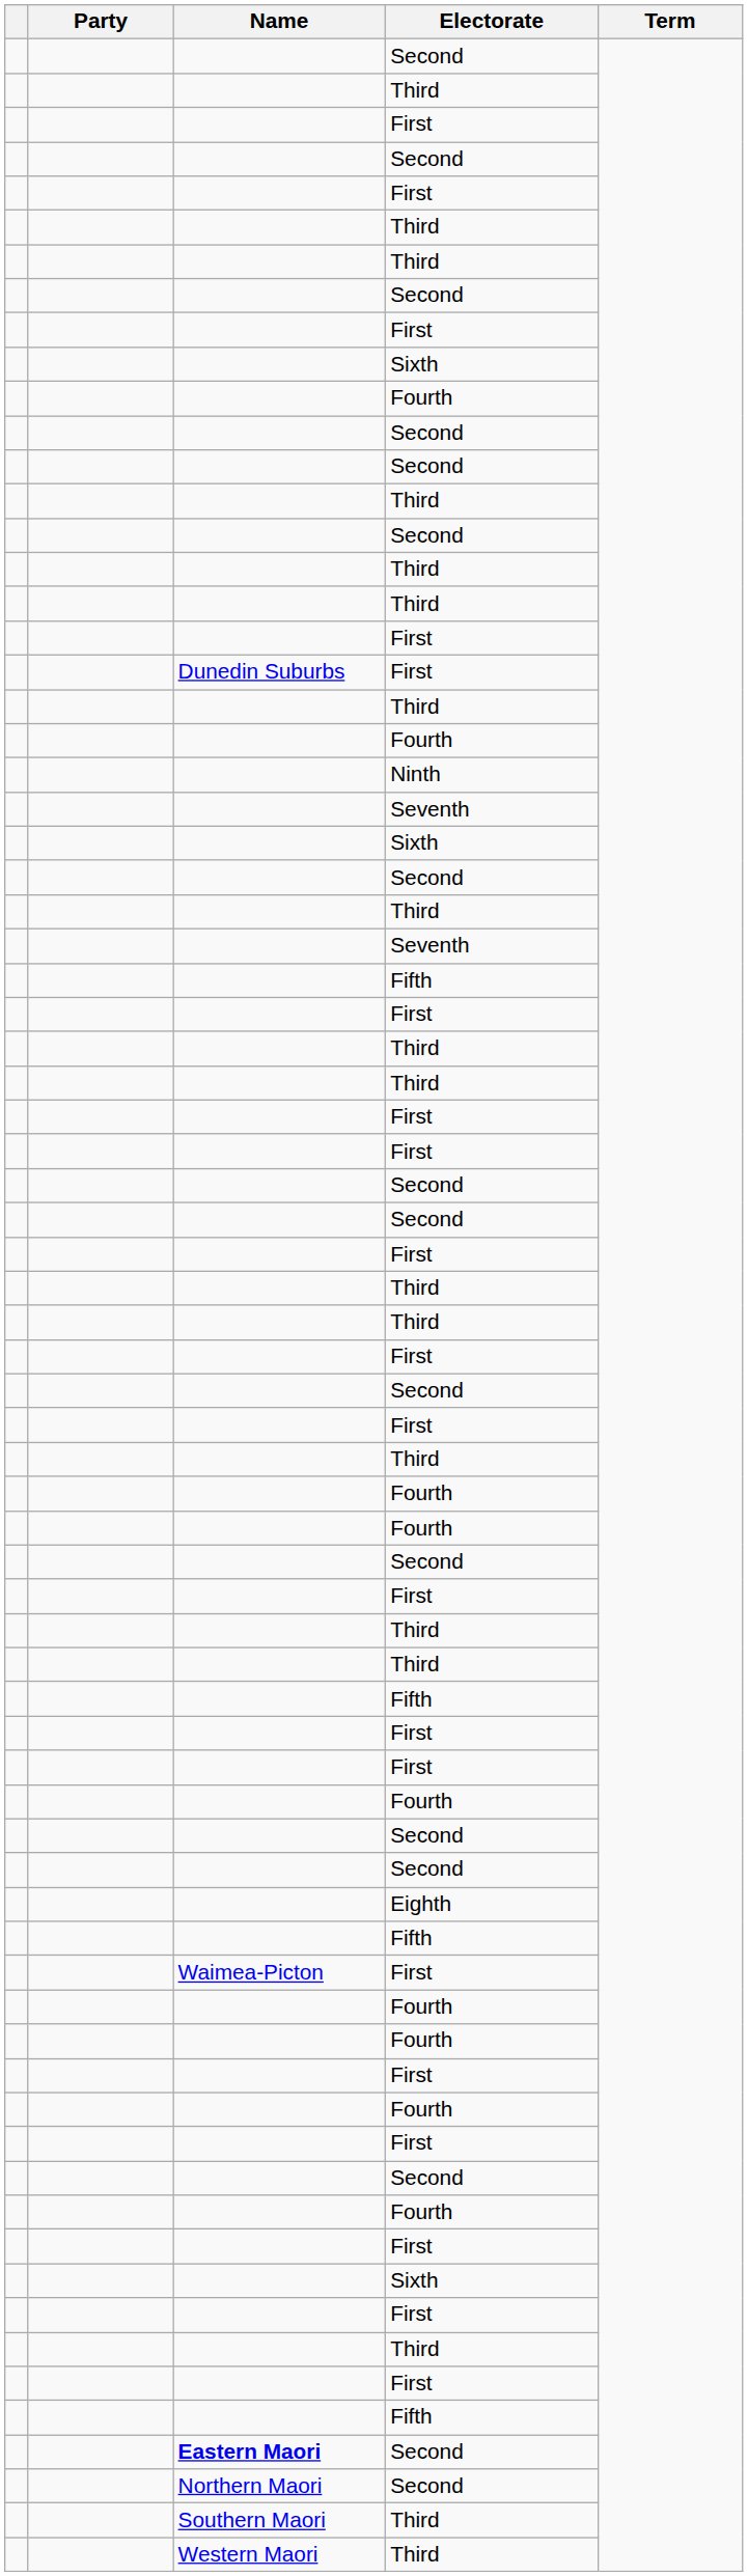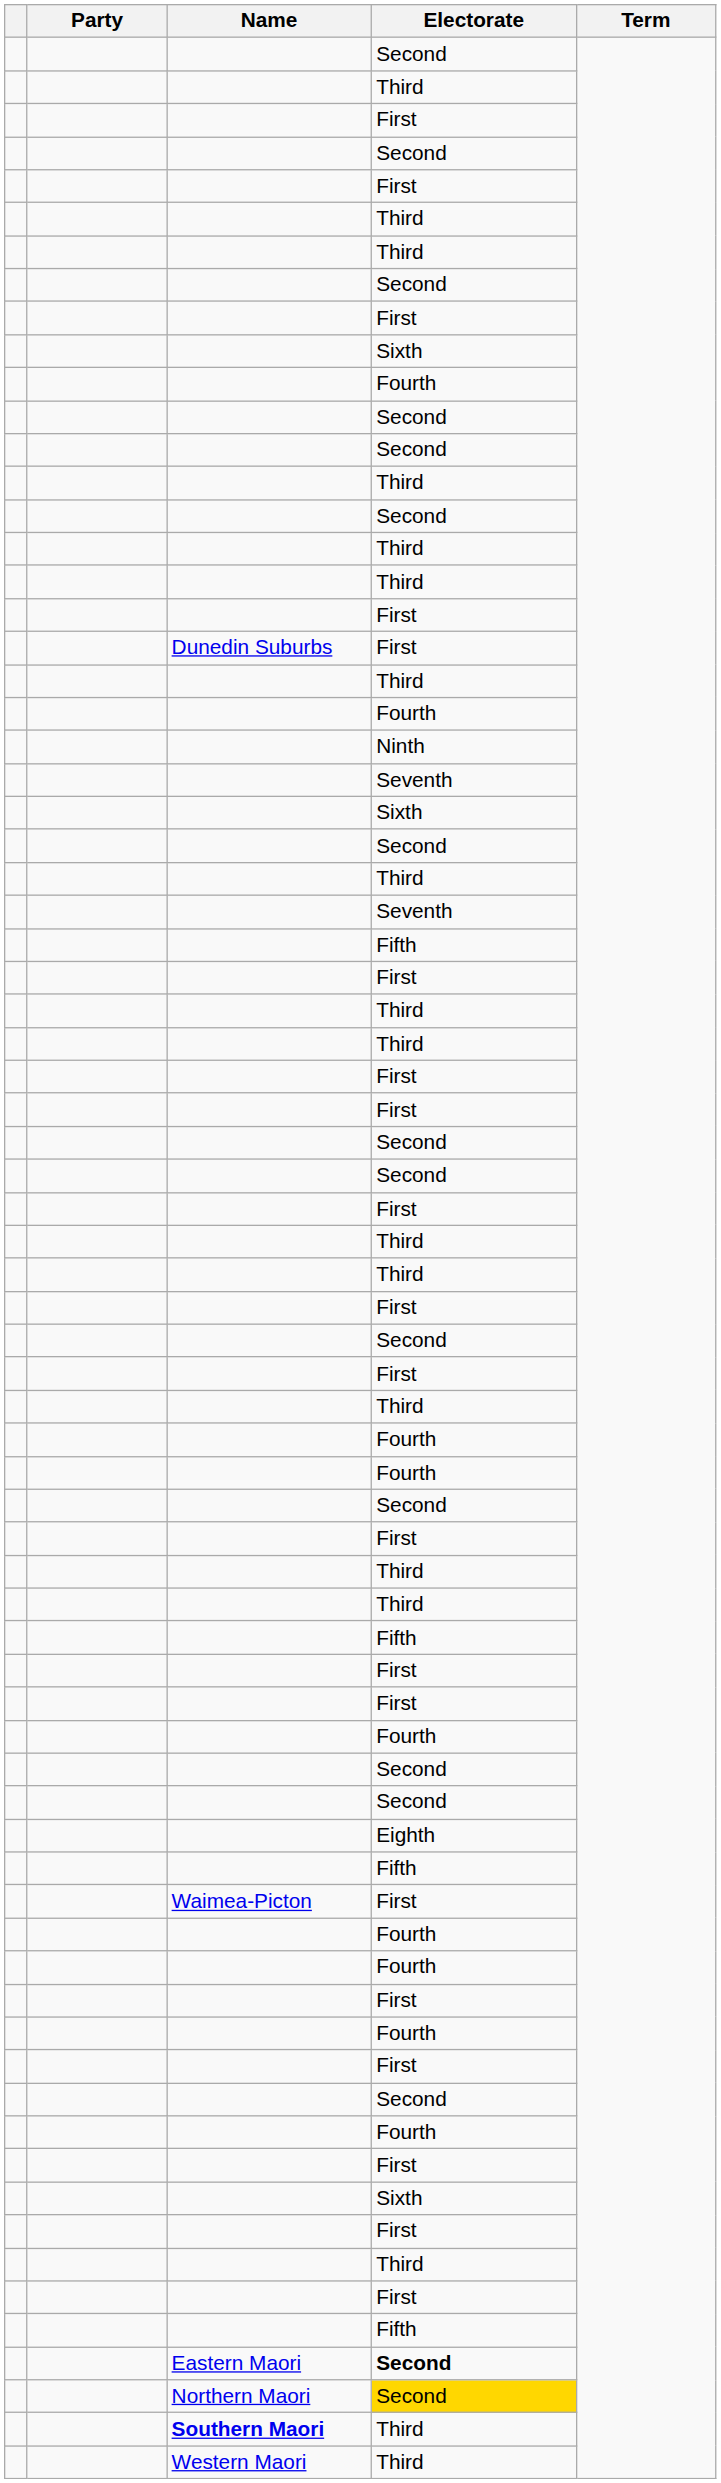Eastern Maori / Second | Name: bold -> normal
Eastern Maori / Second | Electorate: normal -> bold
Northern Maori / Second | Electorate: no background -> gold background
Southern Maori / Third | Name: normal -> bold
